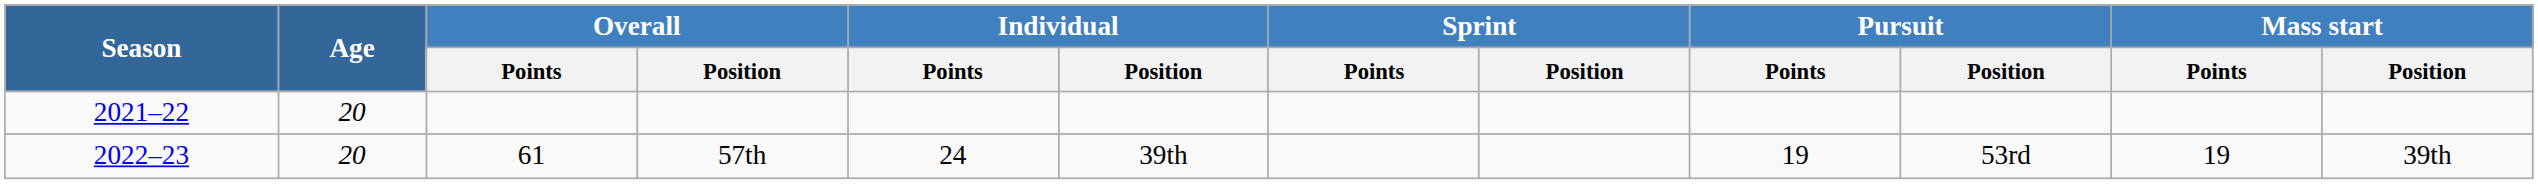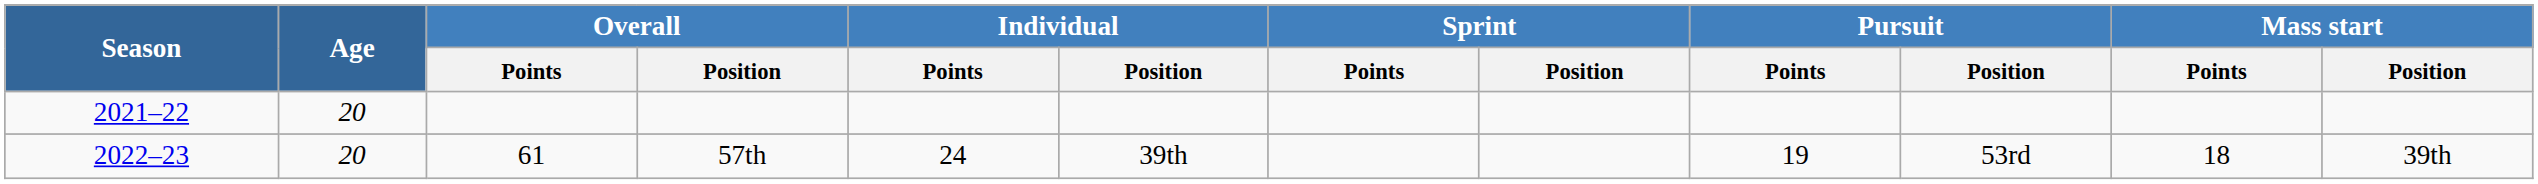57th | Mass start / Points: 19 -> 18
